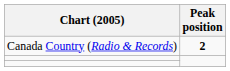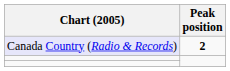row 2 | Chart (2005): no background -> lavender background
